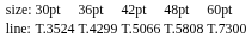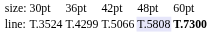line: | column 5: no background -> lavender background
line: | column 6: normal -> bold
